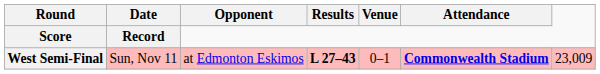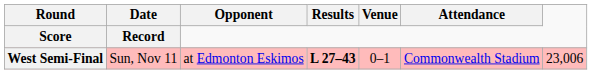West Semi-Final | Attendance: bold -> normal
West Semi-Final | column 7: 23,009 -> 23,006
